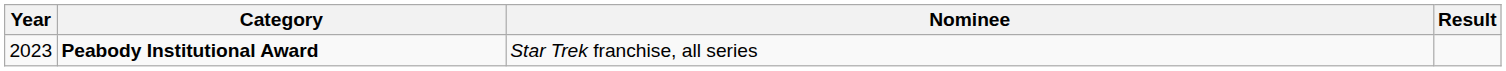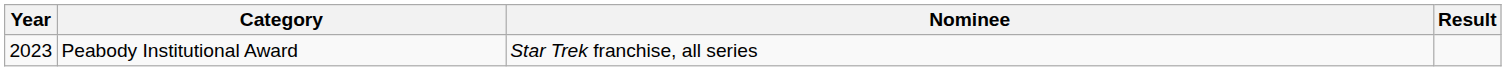row 2 | Category: bold -> normal
